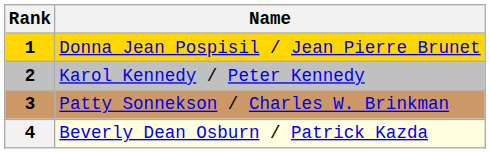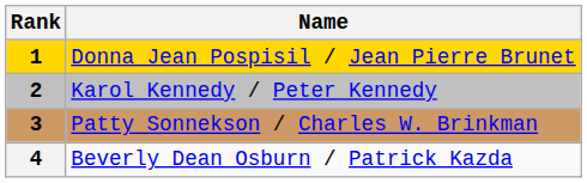Beverly Dean Osburn / Patrick Kazda | Name: lightyellow background -> no background
